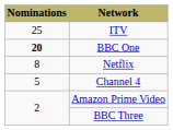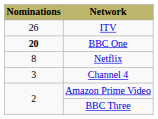ITV | Nominations: 25 -> 26
Channel 4 | Nominations: 5 -> 3
